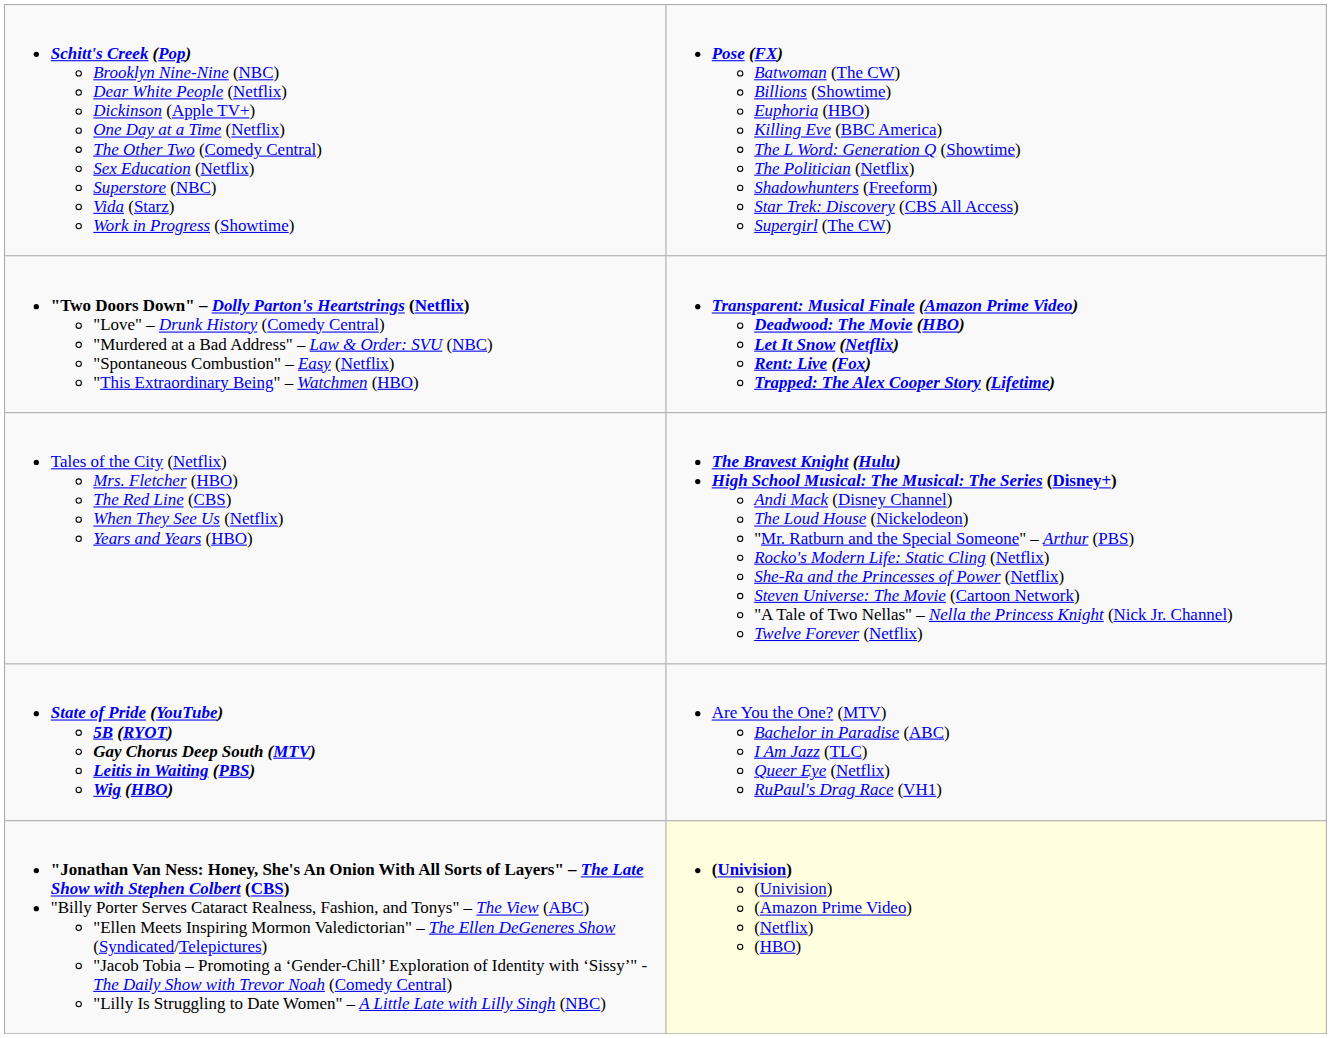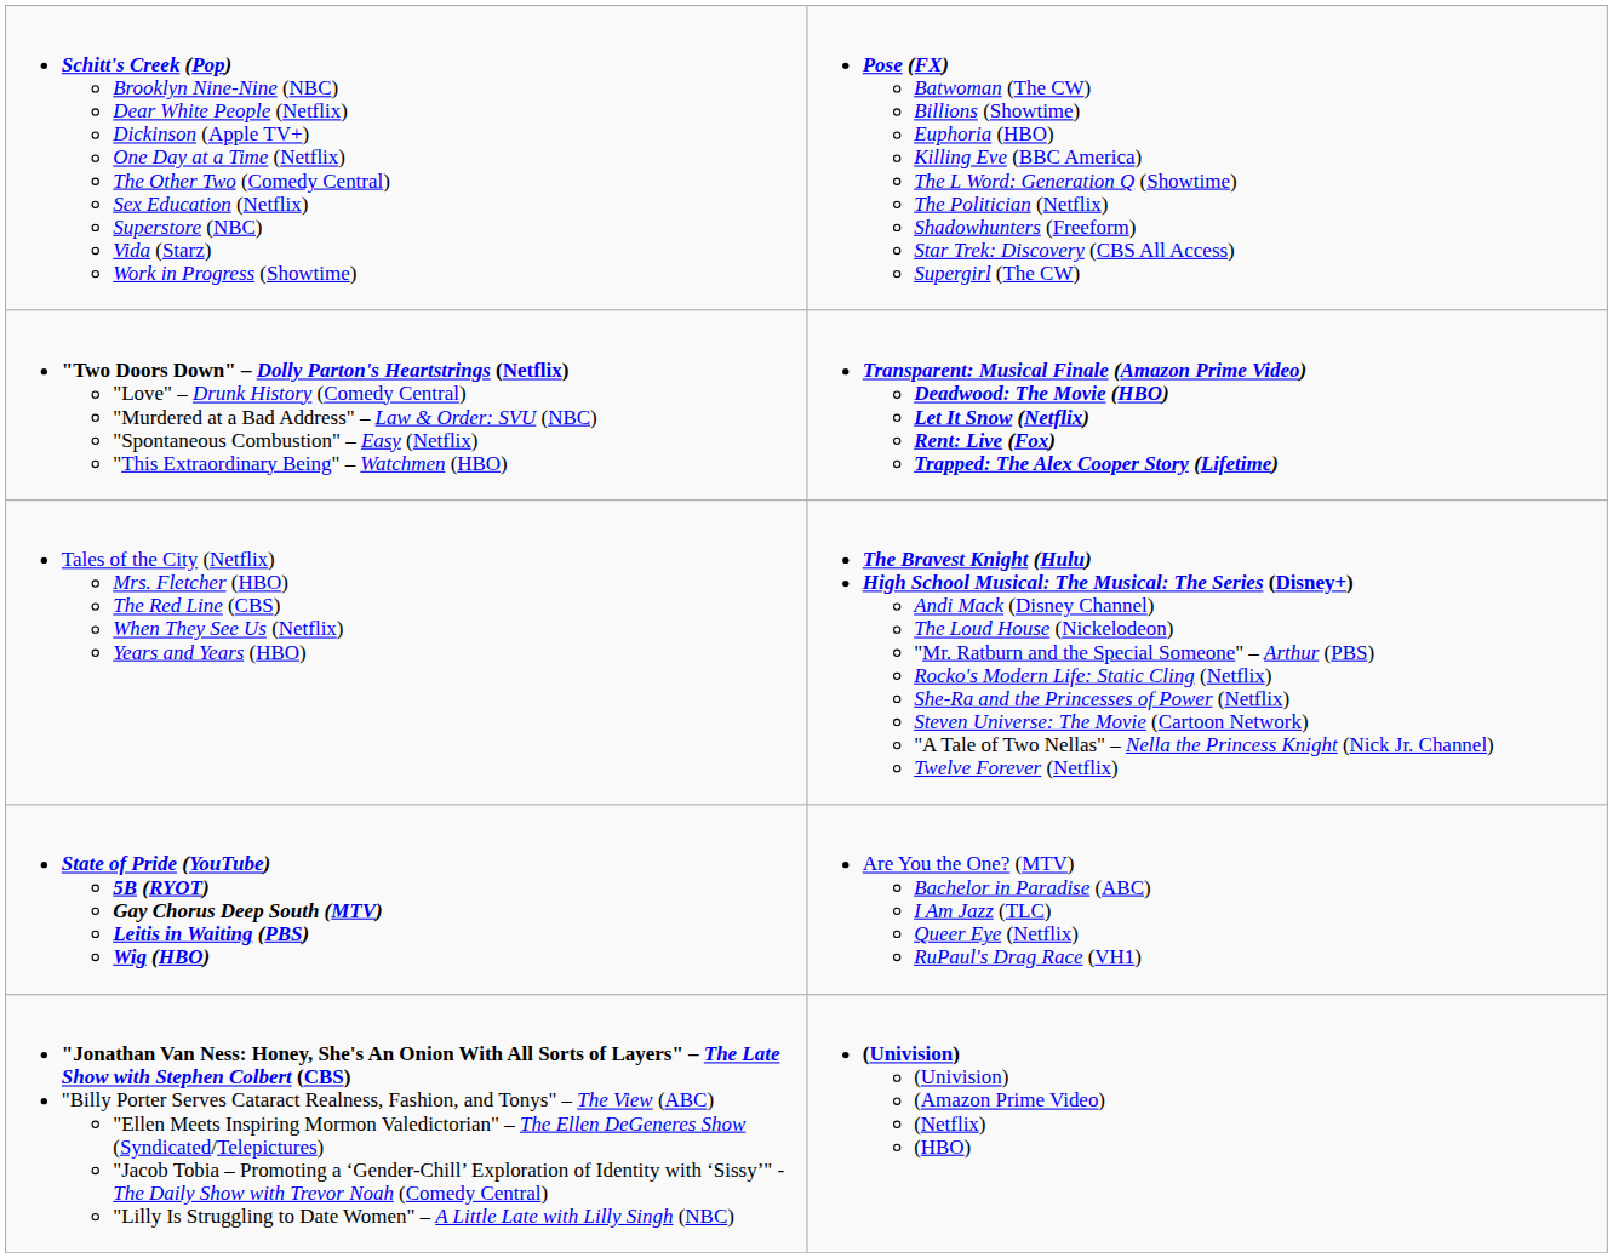row 5 | column 2: lightyellow background -> no background
